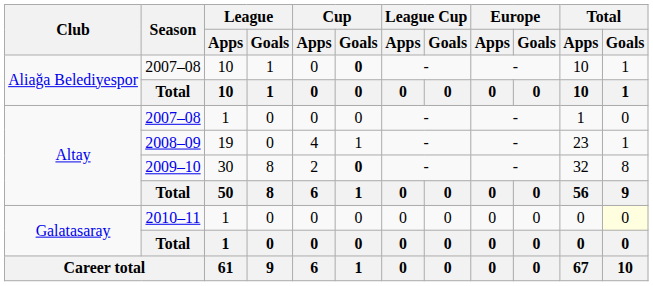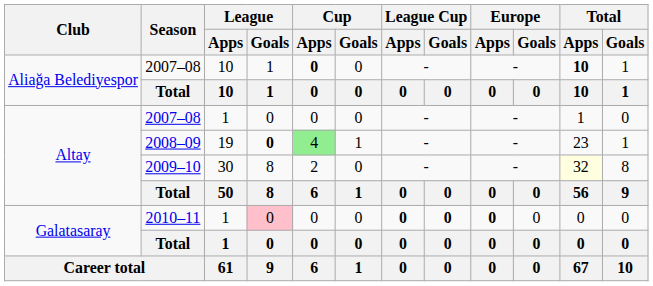2007–08 / 10 | Cup / Apps: normal -> bold
2007–08 / 10 | Cup / Goals: bold -> normal
2007–08 / 10 | Total / Apps: normal -> bold
2008–09 | League / Goals: normal -> bold
2008–09 | Cup / Apps: no background -> lightgreen background
2009–10 | Cup / Goals: bold -> normal
2009–10 | Total / Apps: no background -> lightyellow background
2010–11 | League / Goals: no background -> pink background
2010–11 | League Cup / Apps: normal -> bold
2010–11 | League Cup / Goals: normal -> bold
2010–11 | Europe / Apps: normal -> bold
2010–11 | Total / Goals: lightyellow background -> no background
